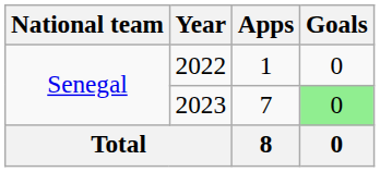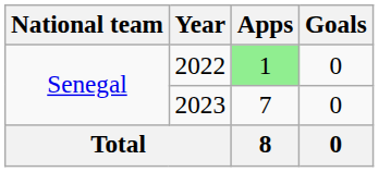2022 | Apps: no background -> lightgreen background
2023 | Goals: lightgreen background -> no background
